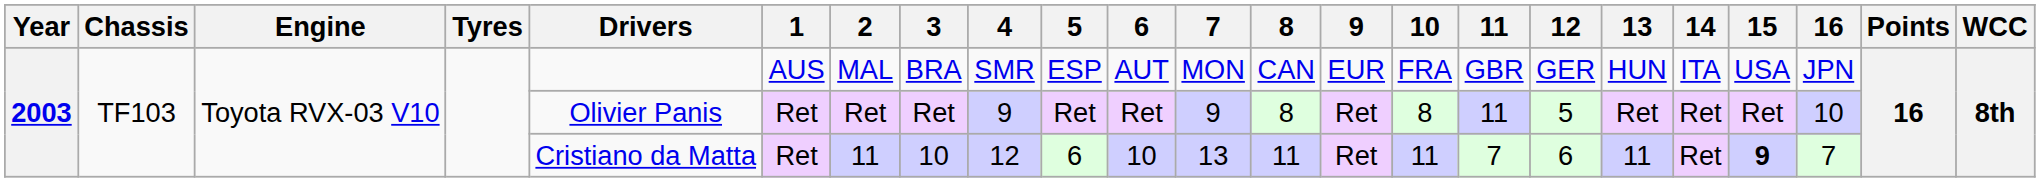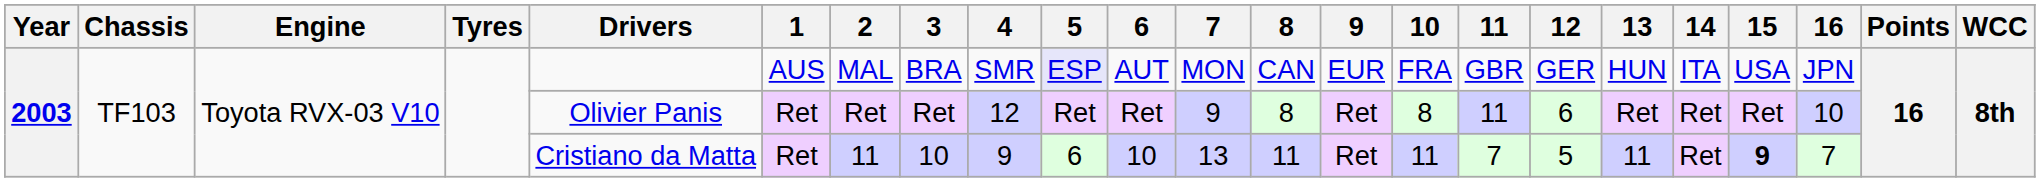row 2 | 5: no background -> lavender background
row 3 | 4: 9 -> 12
row 3 | 12: 5 -> 6
row 4 | 4: 12 -> 9
row 4 | 12: 6 -> 5
